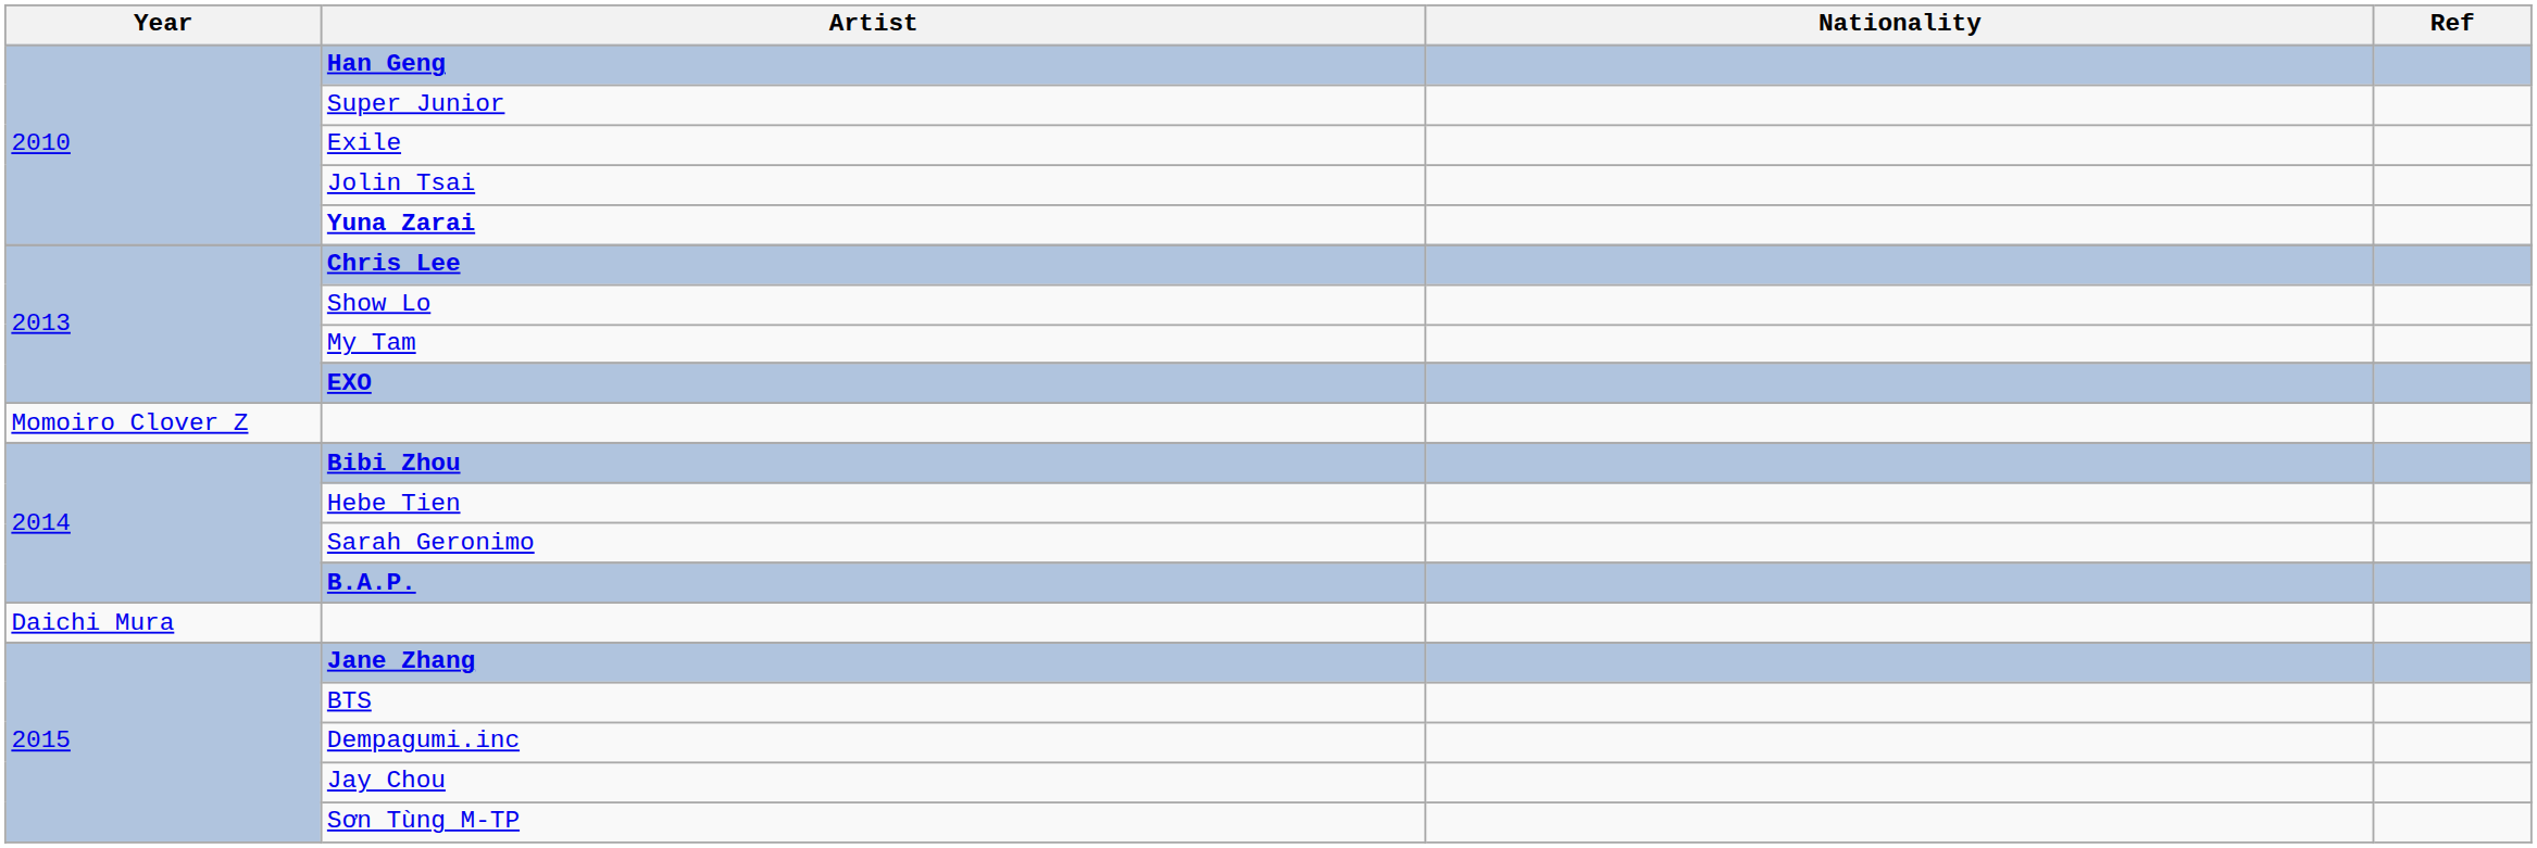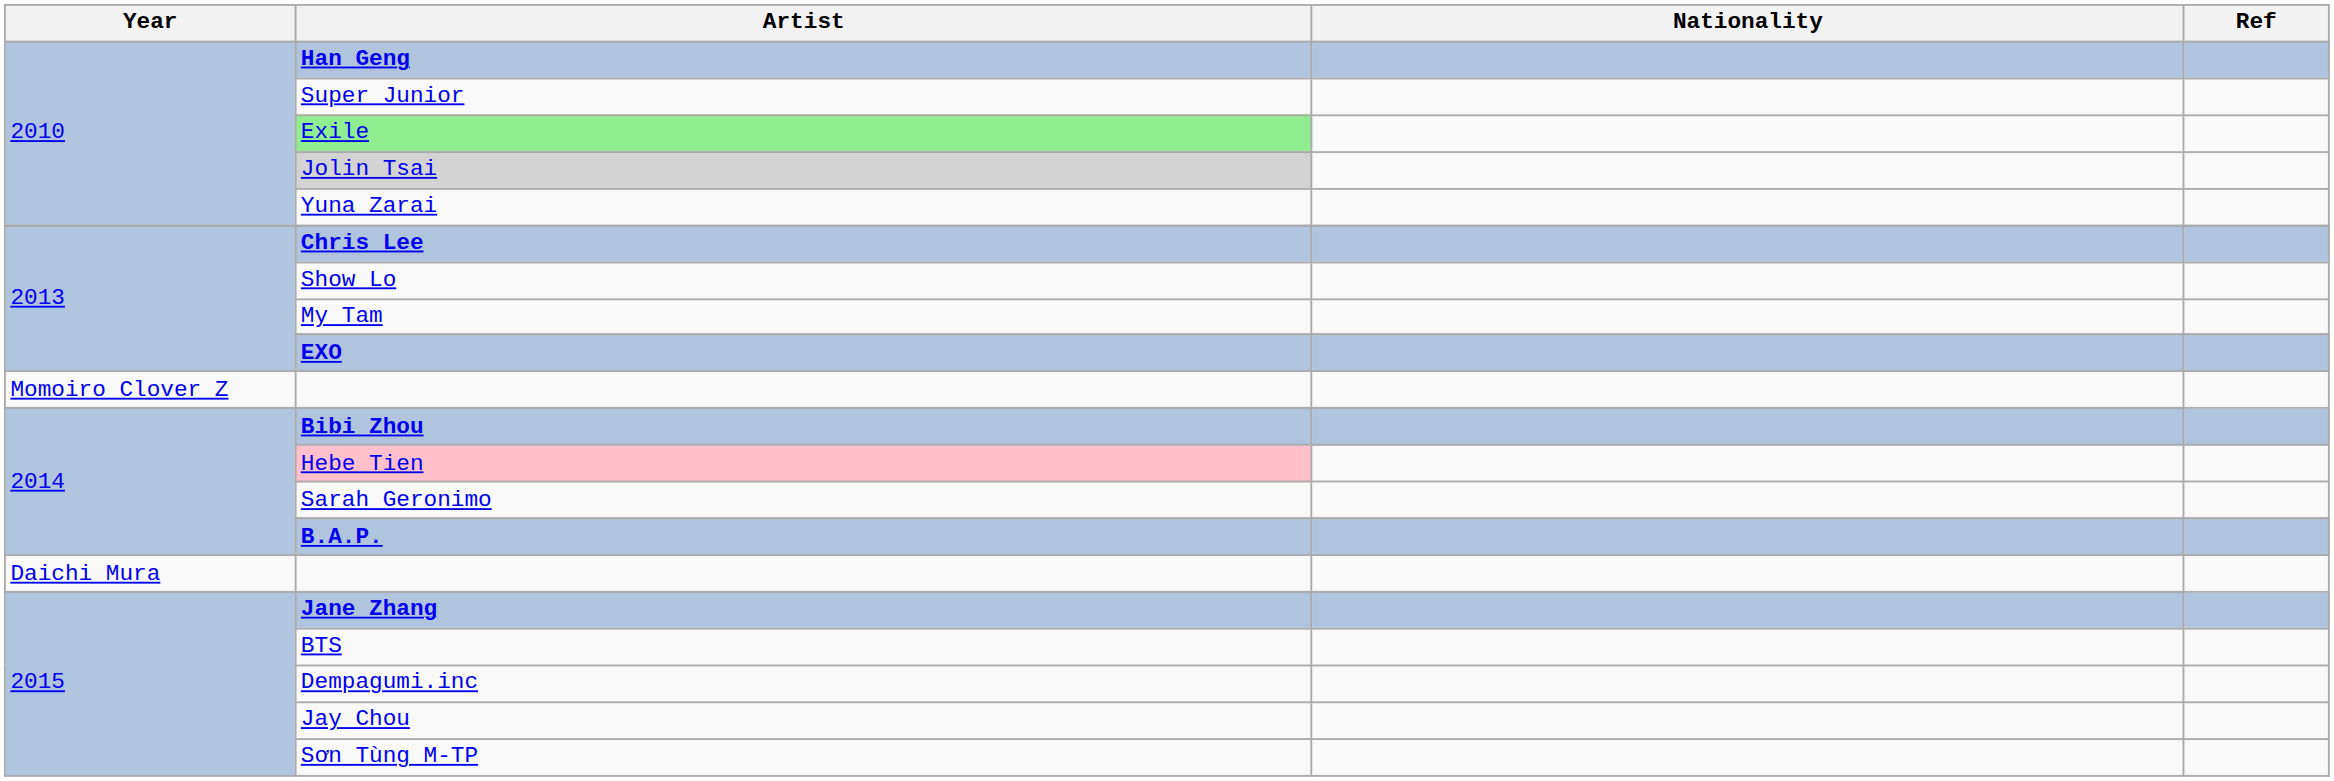Exile | Artist: no background -> lightgreen background
Jolin Tsai | Artist: no background -> lightgrey background
Yuna Zarai | Artist: bold -> normal
Hebe Tien | Artist: no background -> pink background
